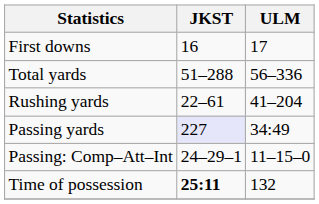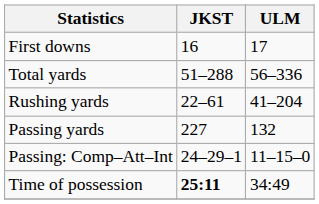Passing yards | JKST: lavender background -> no background
Passing yards | ULM: 34:49 -> 132
Time of possession | ULM: 132 -> 34:49
